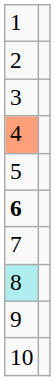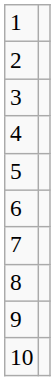4 | column 1: lightsalmon background -> no background
6 | column 1: bold -> normal
8 | column 1: paleturquoise background -> no background
